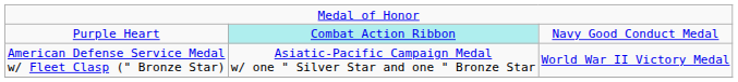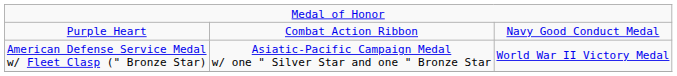Purple Heart | column 2: paleturquoise background -> no background
